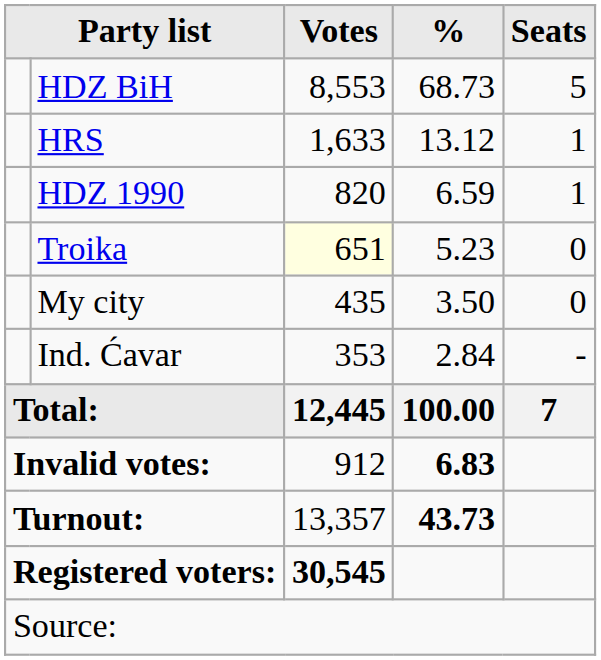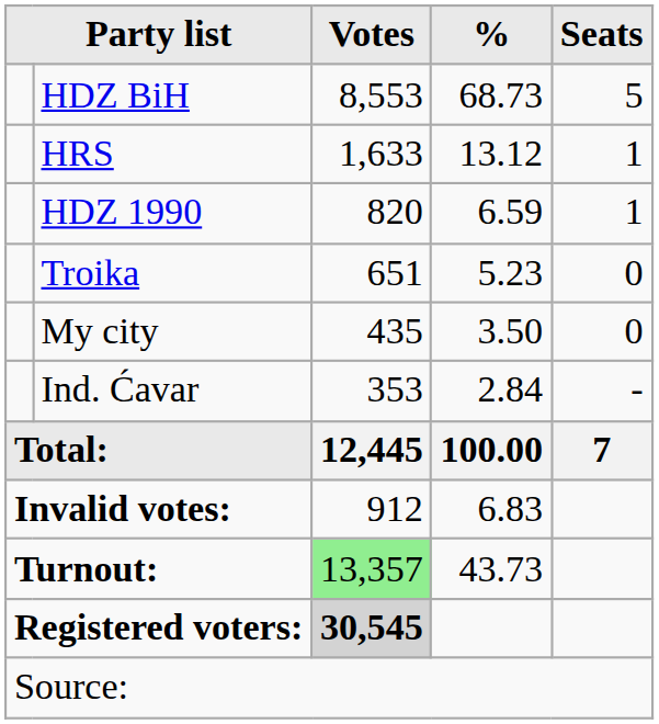Troika | Votes: lightyellow background -> no background
Invalid votes: | %: bold -> normal
Turnout: | Votes: no background -> lightgreen background
Turnout: | %: bold -> normal
Registered voters: | Votes: no background -> lightgrey background
